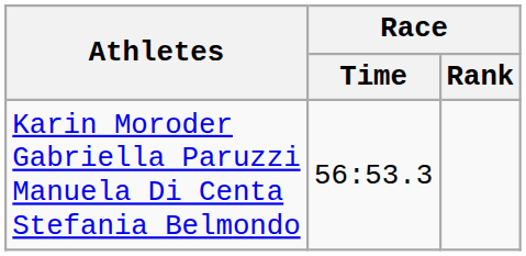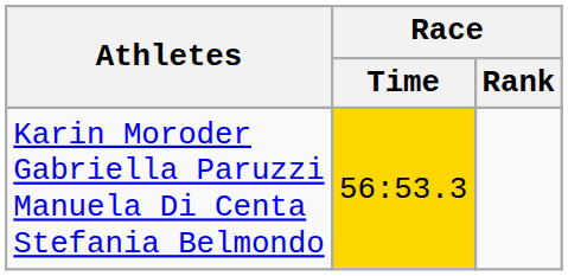row 3 | Race / Time: no background -> gold background
